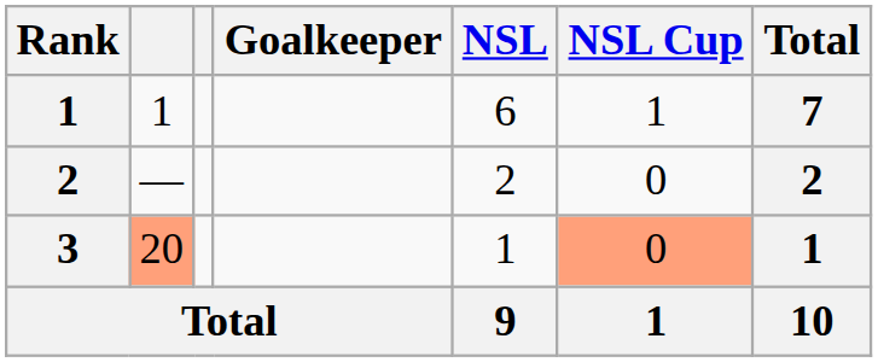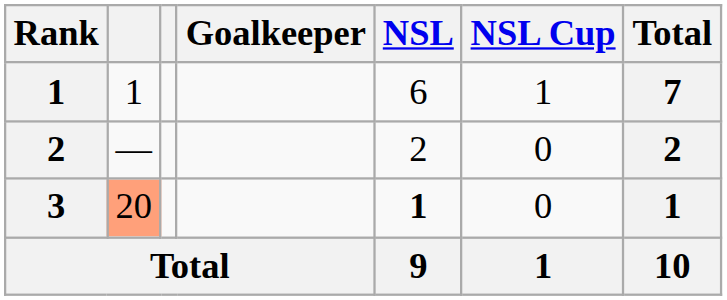3 | NSL: normal -> bold
3 | NSL Cup: lightsalmon background -> no background
